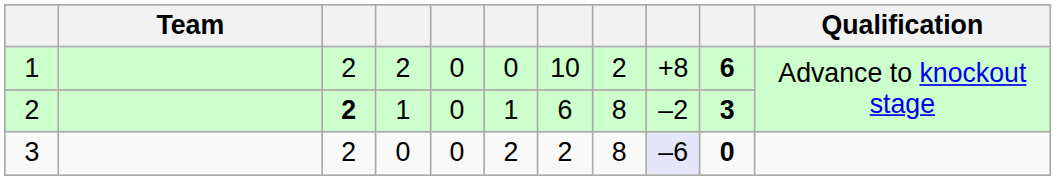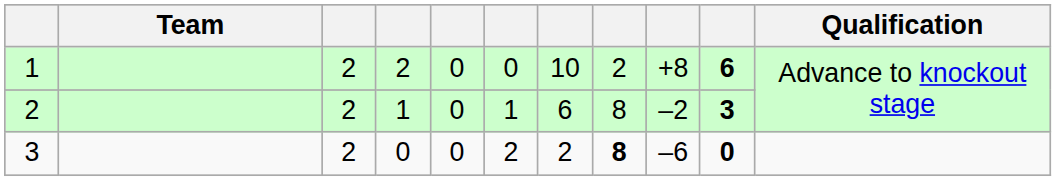row 3 | column 3: bold -> normal
row 4 | column 8: normal -> bold
row 4 | column 9: lavender background -> no background
